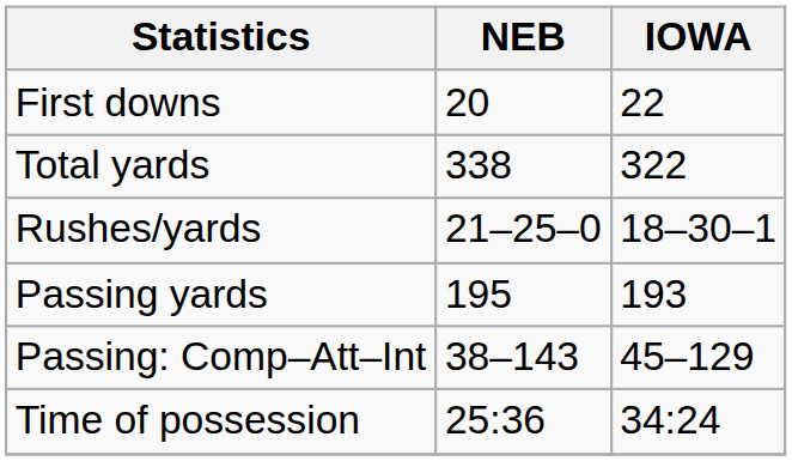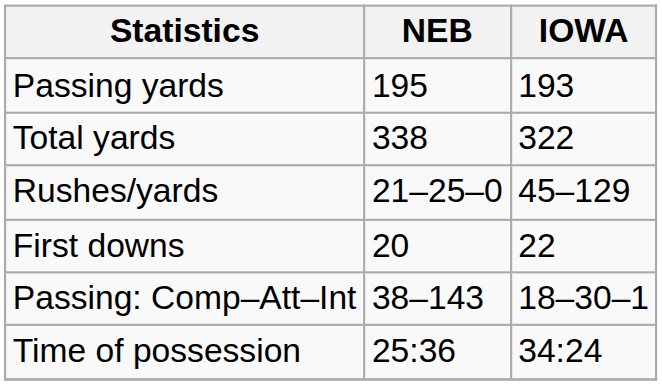rows swapped: First downs <-> Passing yards
Rushes/yards | IOWA: 18–30–1 -> 45–129
Passing: Comp–Att–Int | IOWA: 45–129 -> 18–30–1
